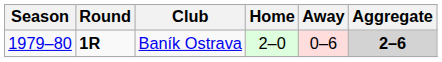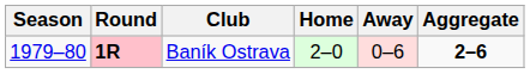Baník Ostrava | Round: no background -> pink background
Baník Ostrava | Aggregate: lightgrey background -> no background
